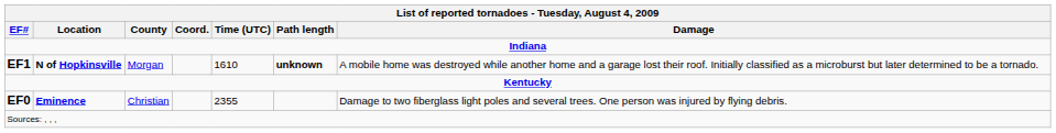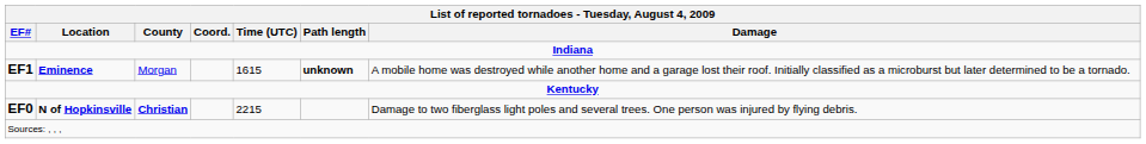EF1 | Location: N of Hopkinsville -> Eminence
EF1 | Time (UTC): 1610 -> 1615
EF0 | Location: Eminence -> N of Hopkinsville
EF0 | County: normal -> bold
EF0 | Time (UTC): 2355 -> 2215
